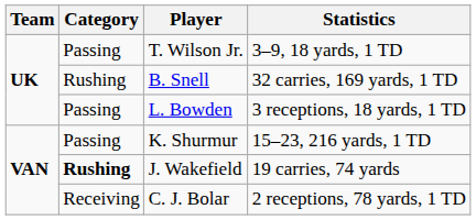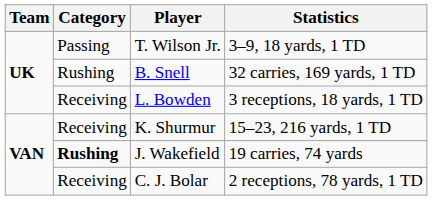L. Bowden | Category: Passing -> Receiving
K. Shurmur | Category: Passing -> Receiving
